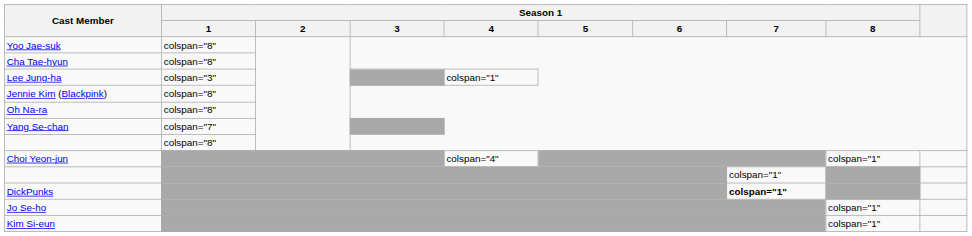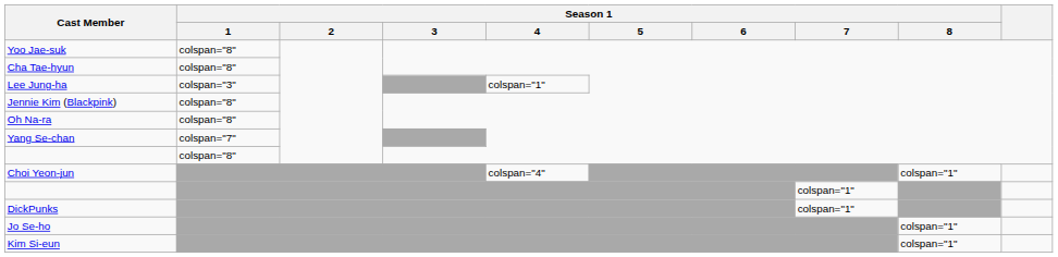DickPunks | Season 1 / 7: bold -> normal
